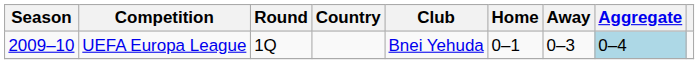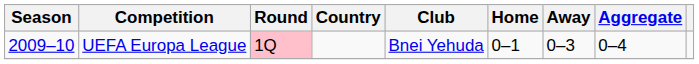UEFA Europa League | Round: no background -> pink background
UEFA Europa League | Aggregate: lightblue background -> no background
